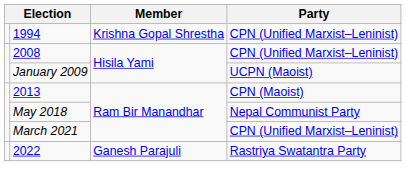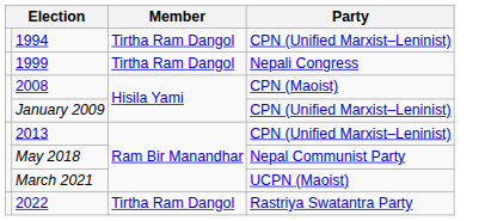1994 | Member: Krishna Gopal Shrestha -> Tirtha Ram Dangol
+ row: 1999 | Tirtha Ram Dangol | Nepali Congress
2008 | Party: CPN (Unified Marxist–Leninist) -> CPN (Maoist)
January 2009 | Party: UCPN (Maoist) -> CPN (Unified Marxist–Leninist)
2013 | Party: CPN (Maoist) -> CPN (Unified Marxist–Leninist)
March 2021 | Party: CPN (Unified Marxist–Leninist) -> UCPN (Maoist)
2022 | Member: Ganesh Parajuli -> Tirtha Ram Dangol
